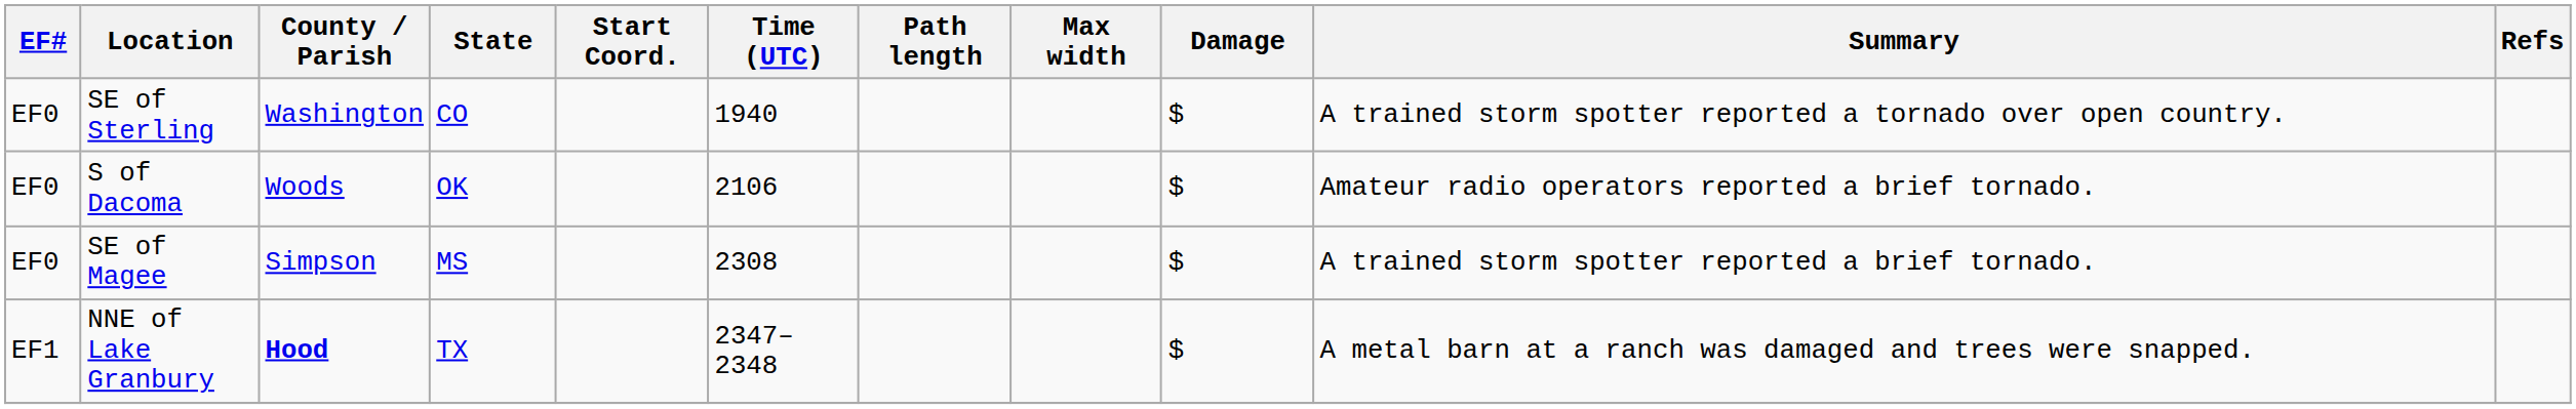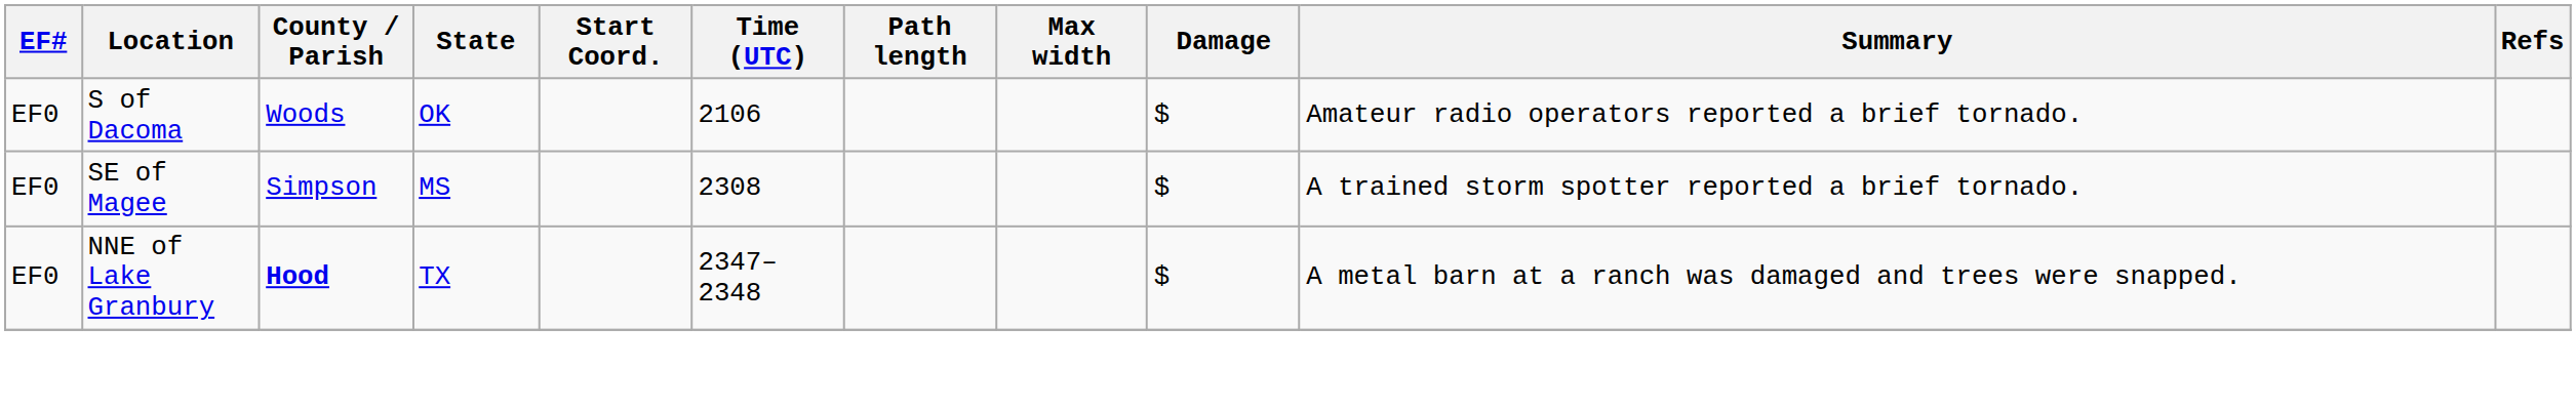- row: EF0 | SE of Sterling | Washington | CO | 1940 | $ | A trained storm spotter reported a tornado over open country.
NNE of Lake Granbury | EF#: EF1 -> EF0
